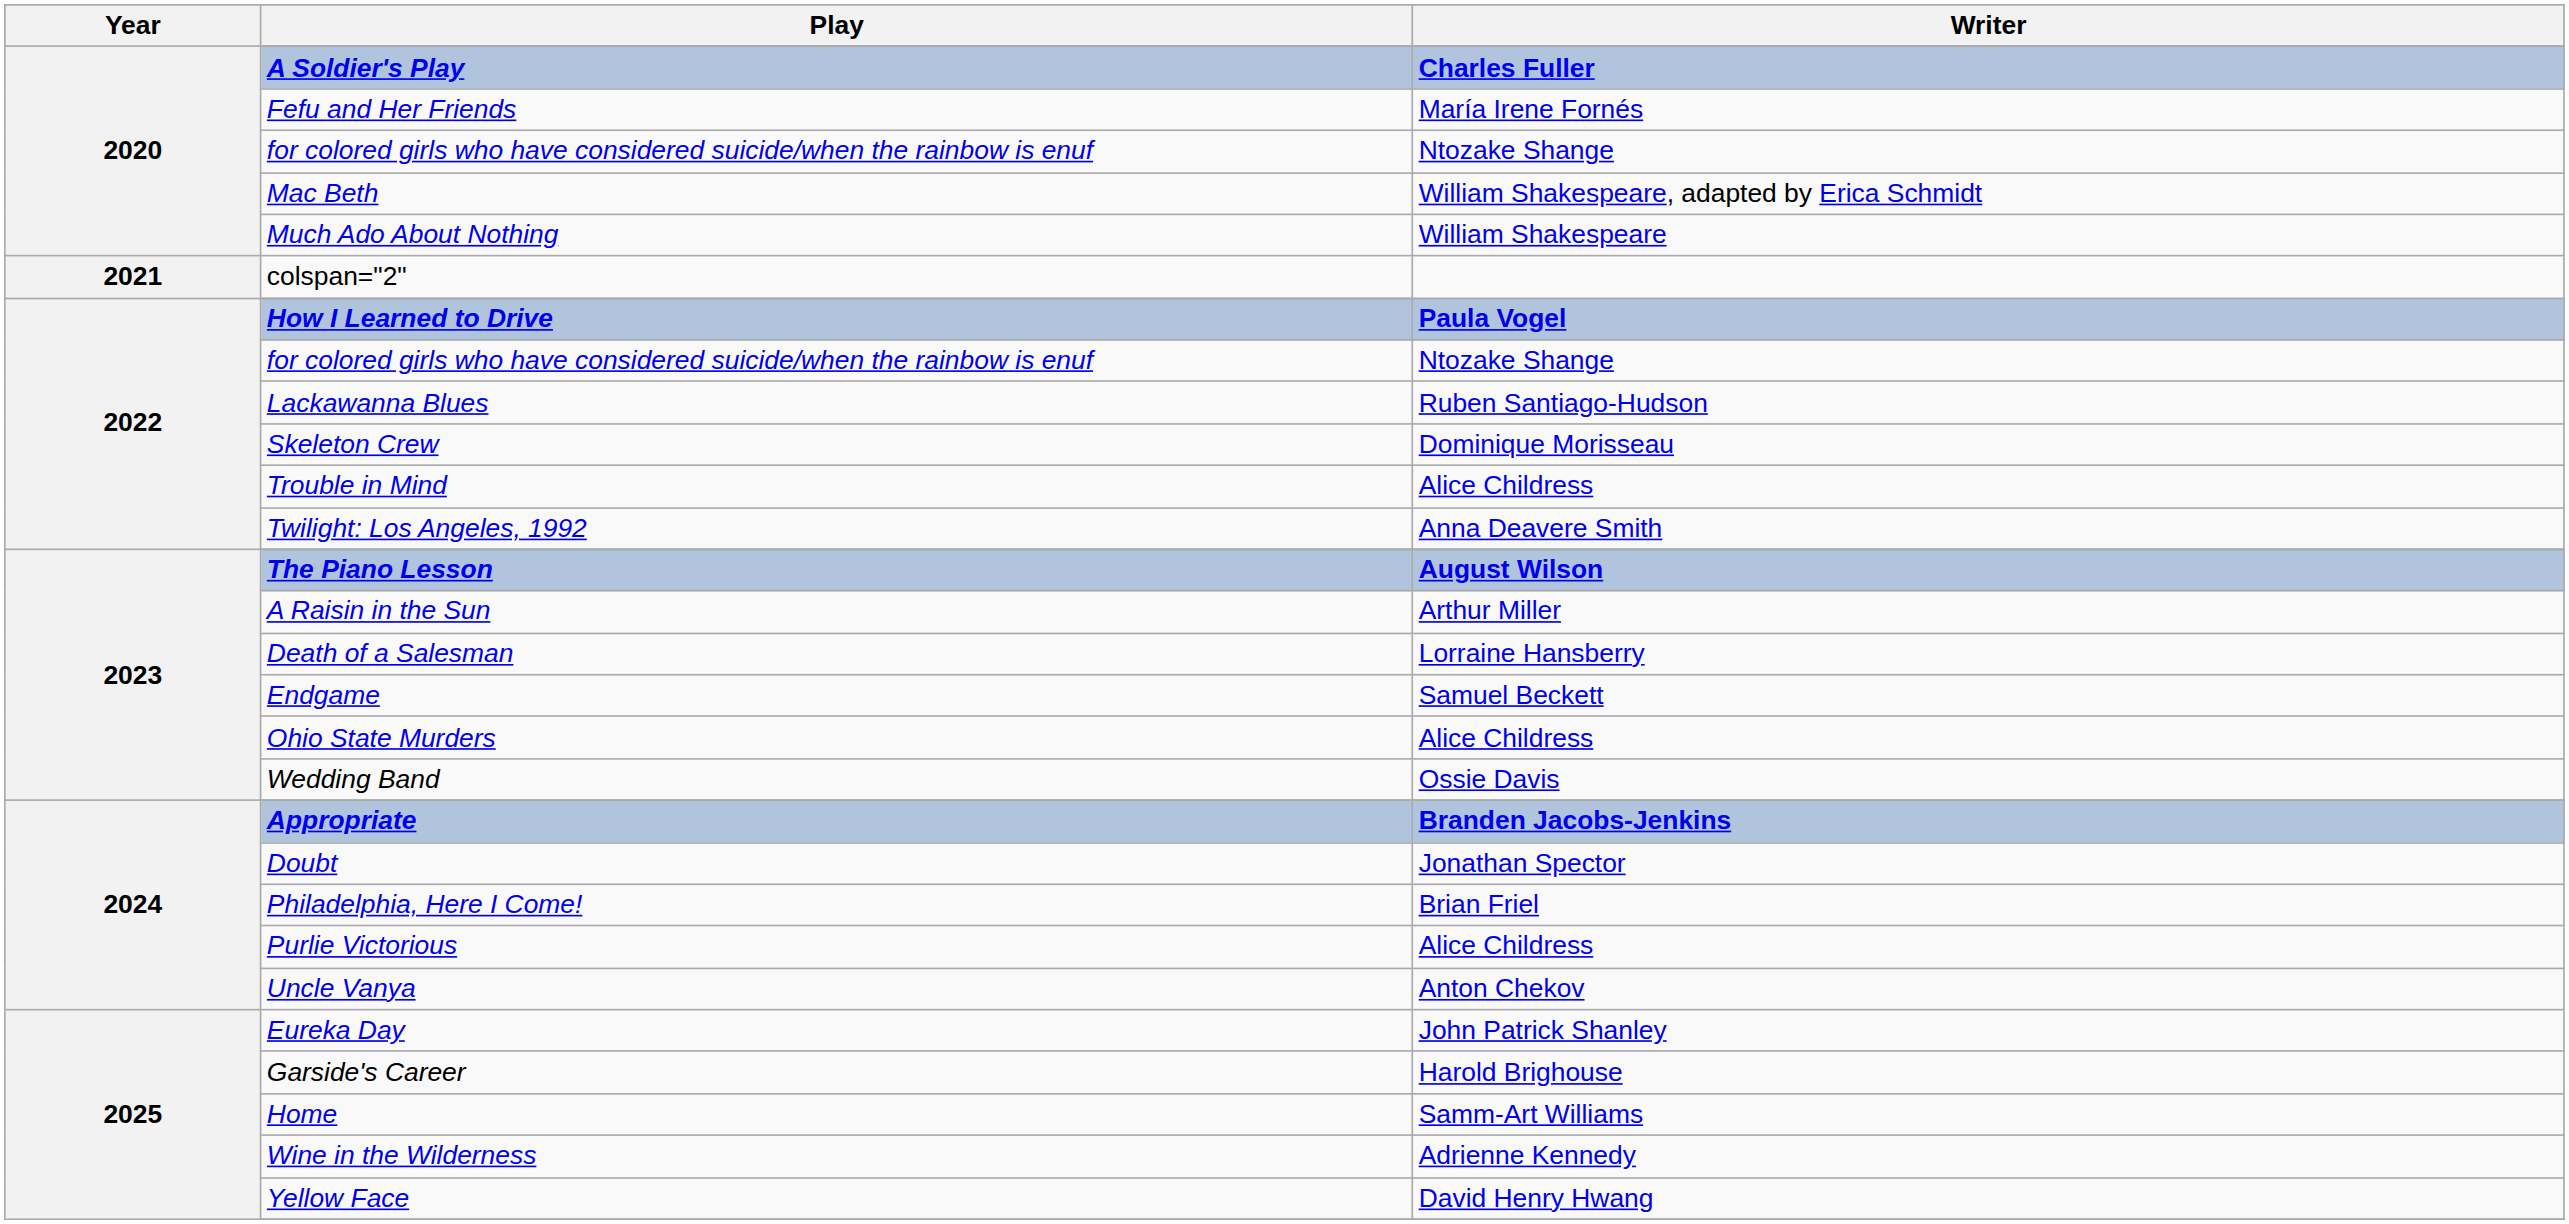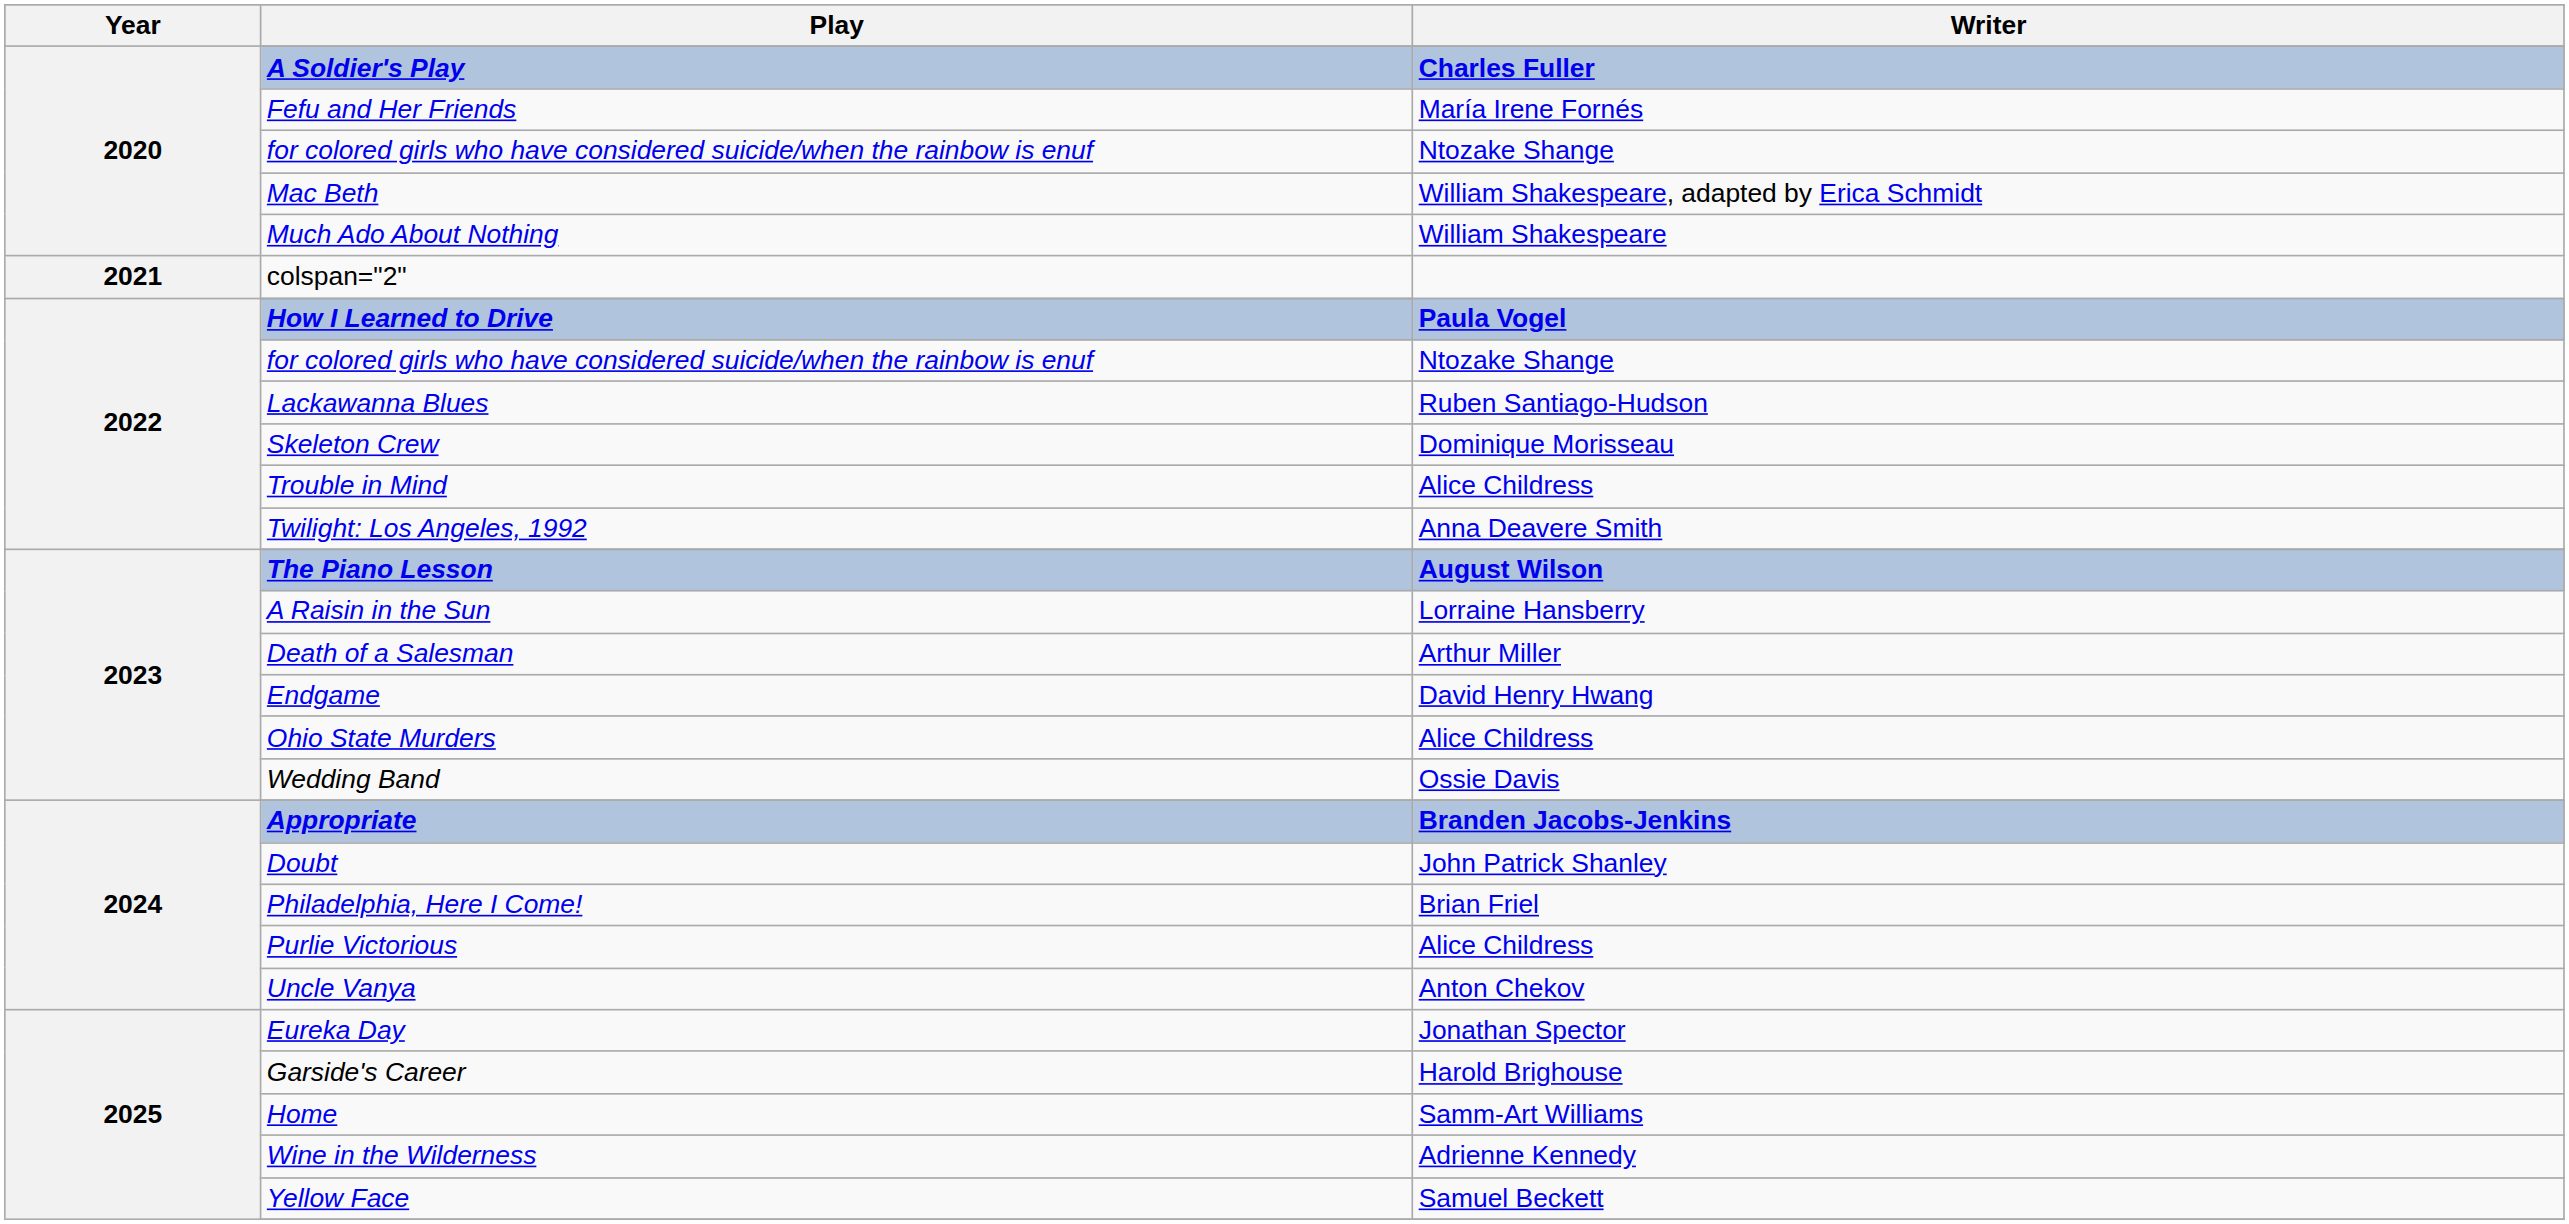A Raisin in the Sun | Writer: Arthur Miller -> Lorraine Hansberry
Death of a Salesman | Writer: Lorraine Hansberry -> Arthur Miller
Endgame | Writer: Samuel Beckett -> David Henry Hwang
Doubt | Writer: Jonathan Spector -> John Patrick Shanley
Eureka Day | Writer: John Patrick Shanley -> Jonathan Spector
Yellow Face | Writer: David Henry Hwang -> Samuel Beckett
